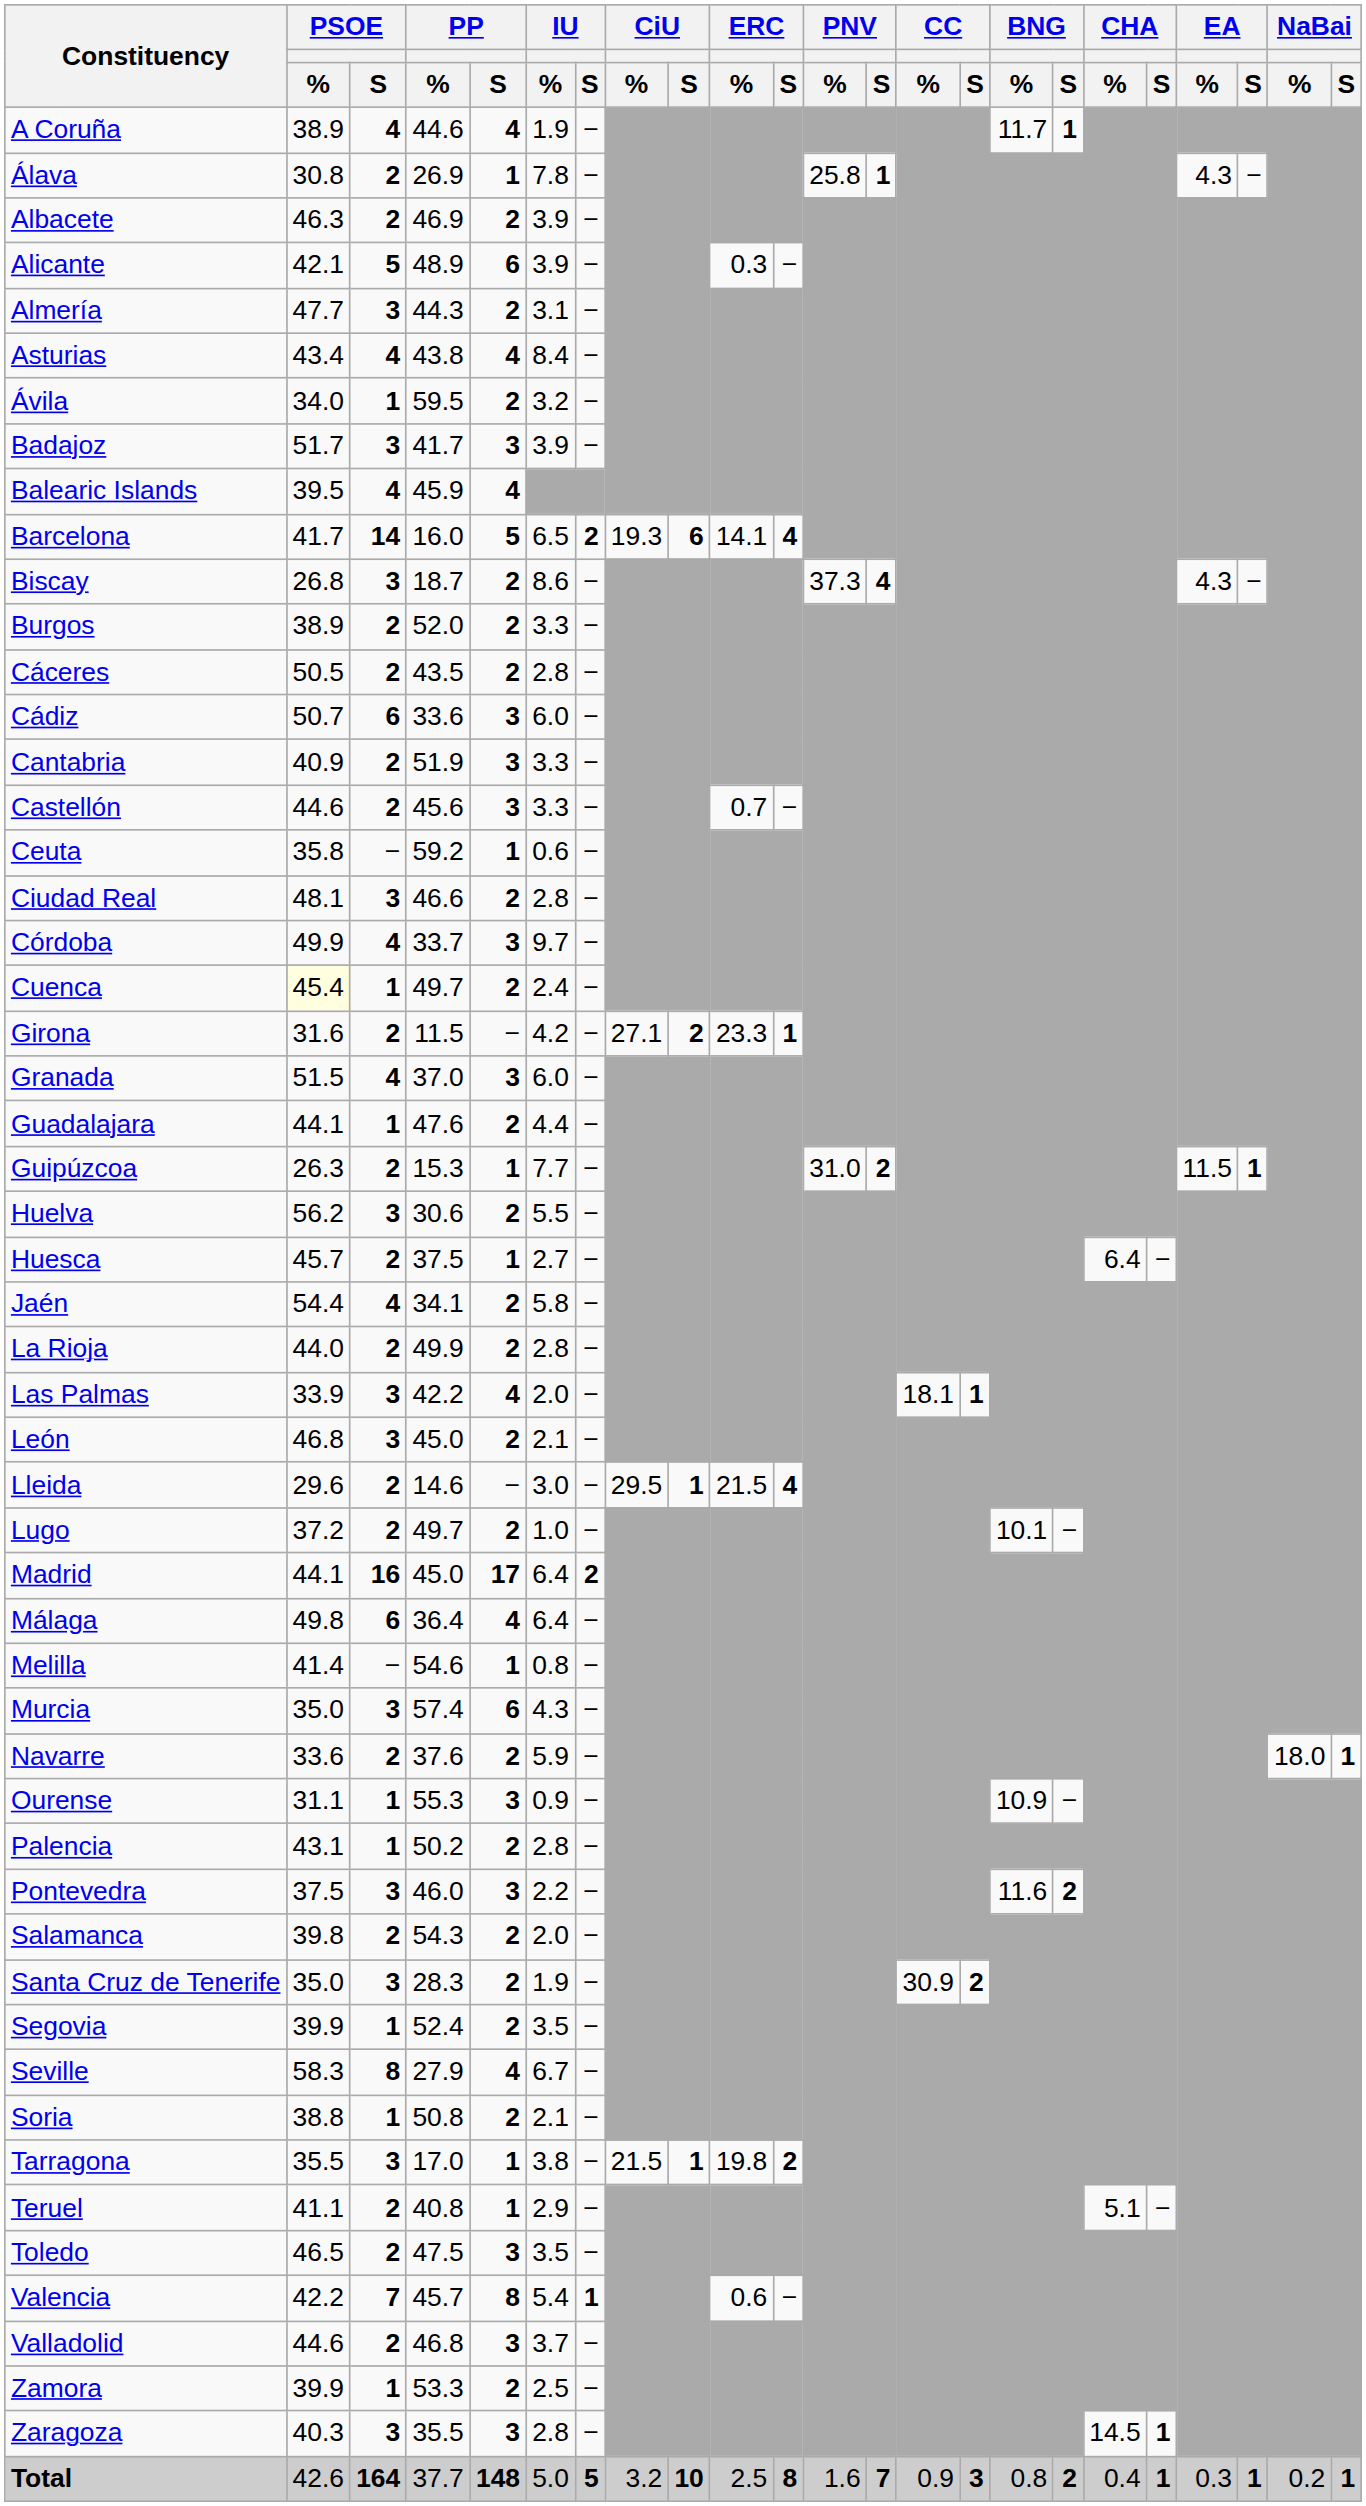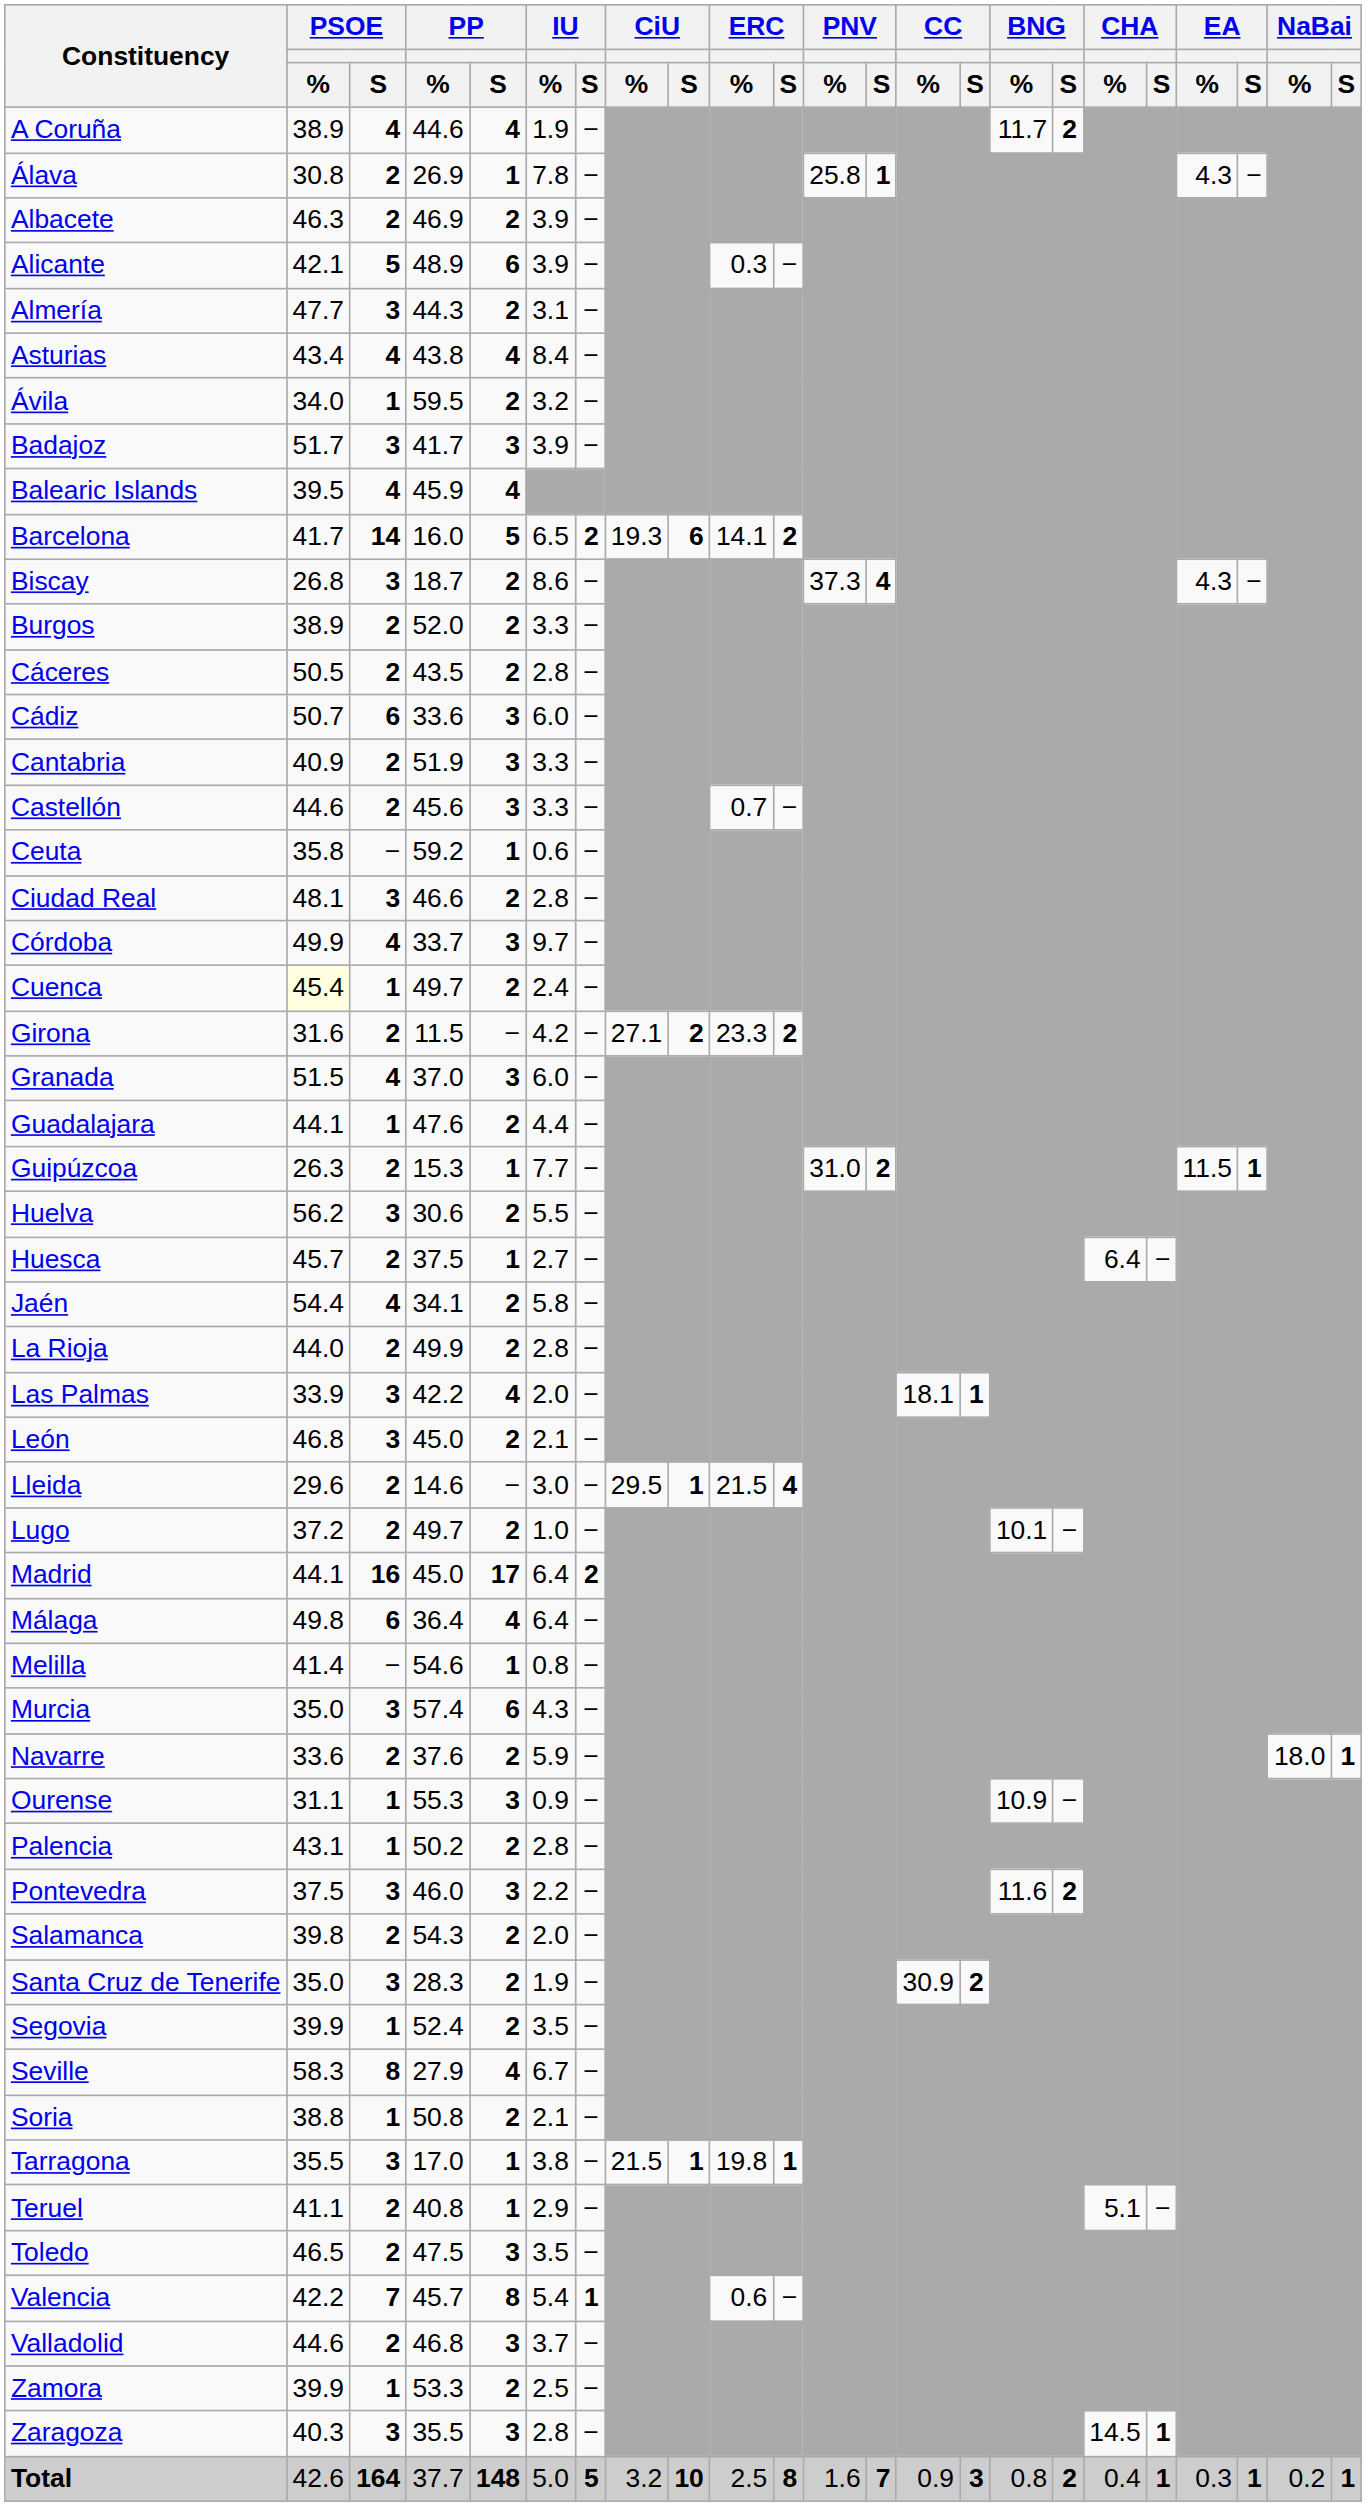A Coruña | BNG / S: 1 -> 2
Barcelona | ERC / S: 4 -> 2
Girona | ERC / S: 1 -> 2
Tarragona | ERC / S: 2 -> 1
